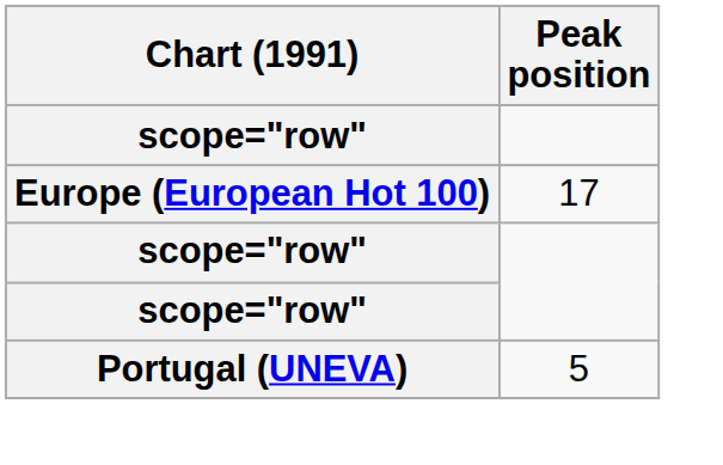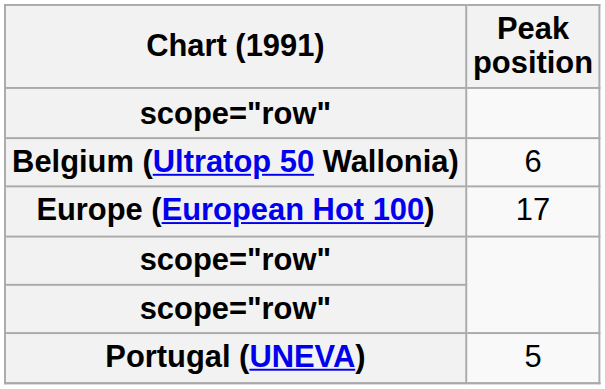+ row: Belgium (Ultratop 50 Wallonia) | 6
